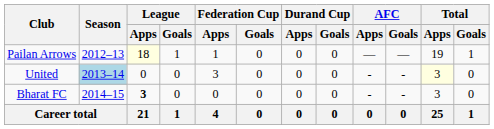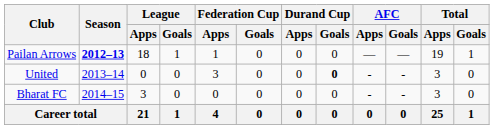Pailan Arrows | Season: normal -> bold
Pailan Arrows | League / Apps: lightyellow background -> no background
United | Season: lightblue background -> no background
United | Durand Cup / Goals: normal -> bold
United | Total / Apps: lightyellow background -> no background
Bharat FC | League / Apps: bold -> normal
